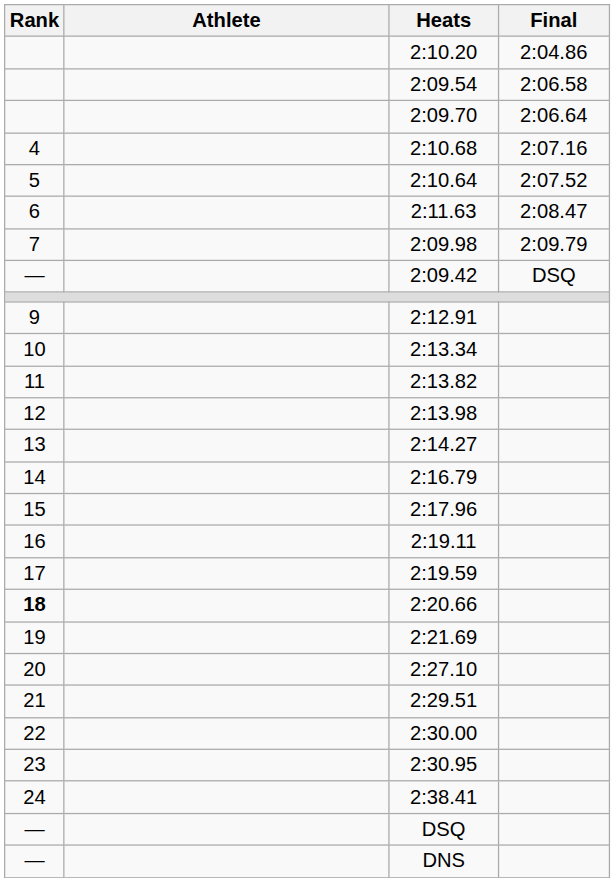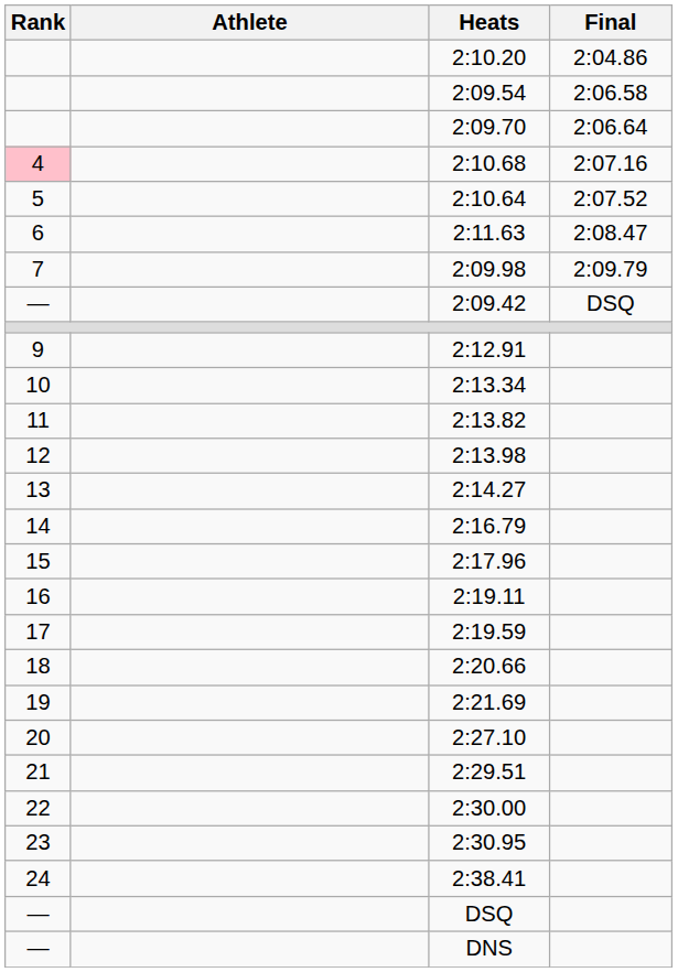2:10.68 | Rank: no background -> pink background
2:20.66 | Rank: bold -> normal
